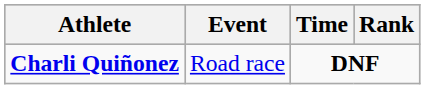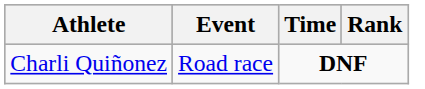Charli Quiñonez | Athlete: bold -> normal
